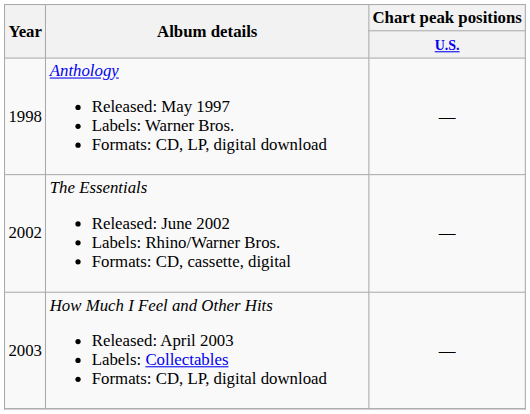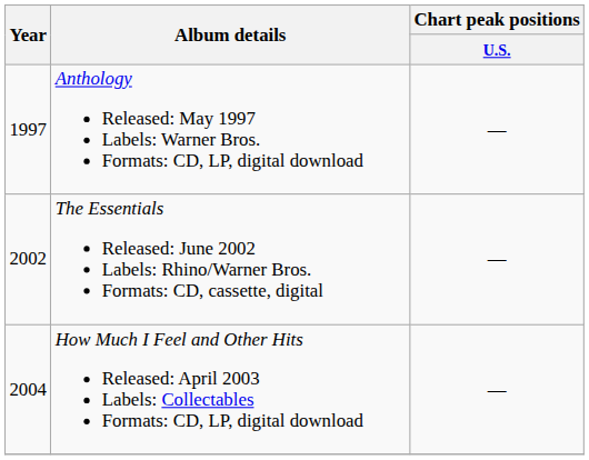row 3 | Year: 1998 -> 1997
row 5 | Year: 2003 -> 2004
